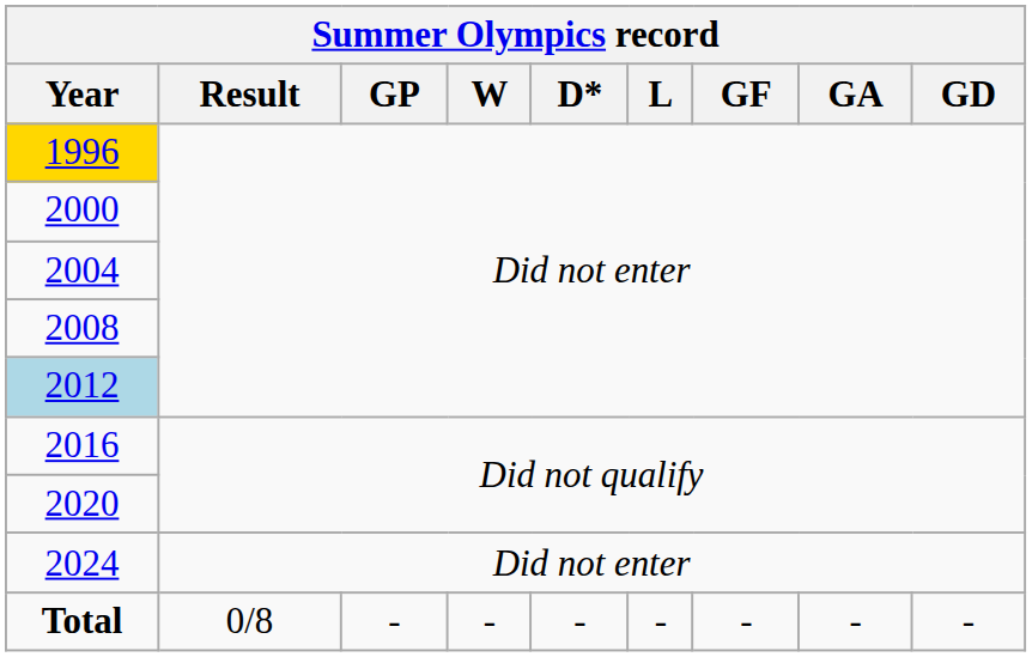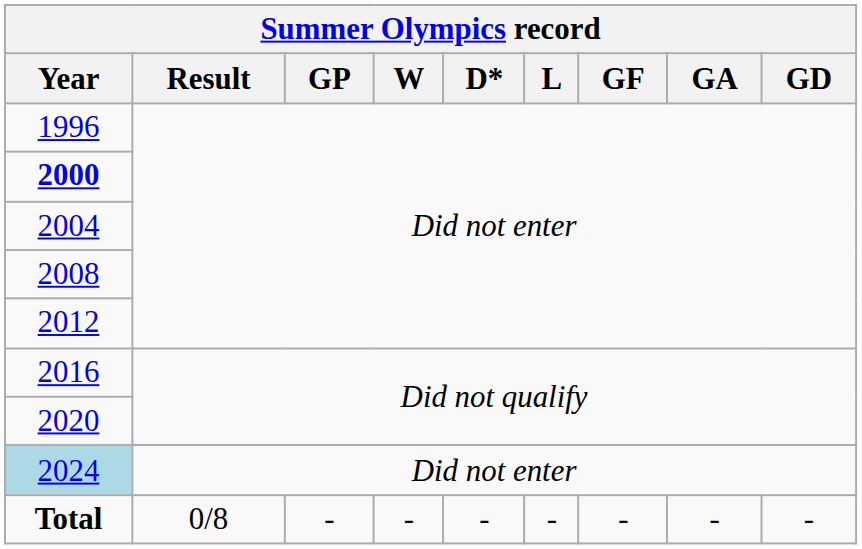1996 | Year: gold background -> no background
2000 | Year: normal -> bold
2012 | Year: lightblue background -> no background
2024 | Year: no background -> lightblue background
